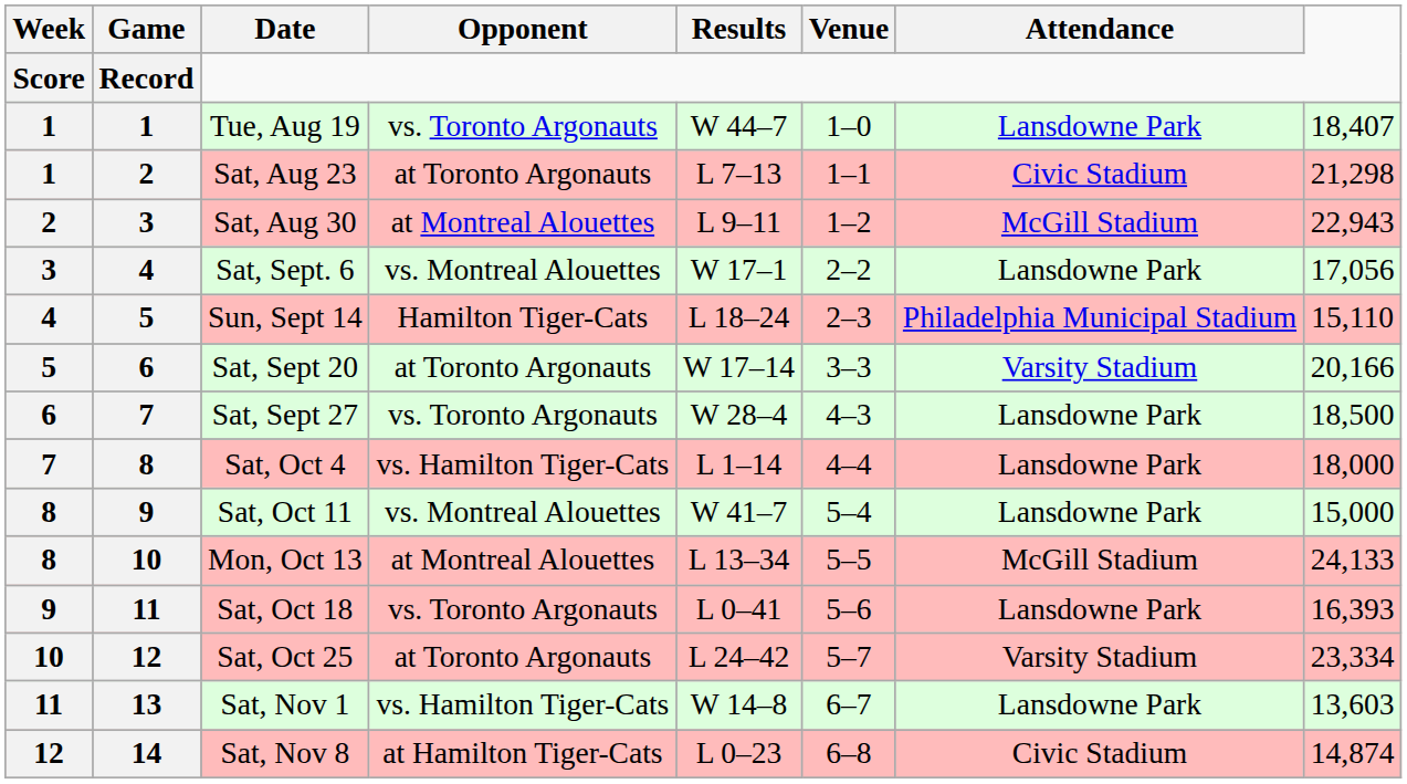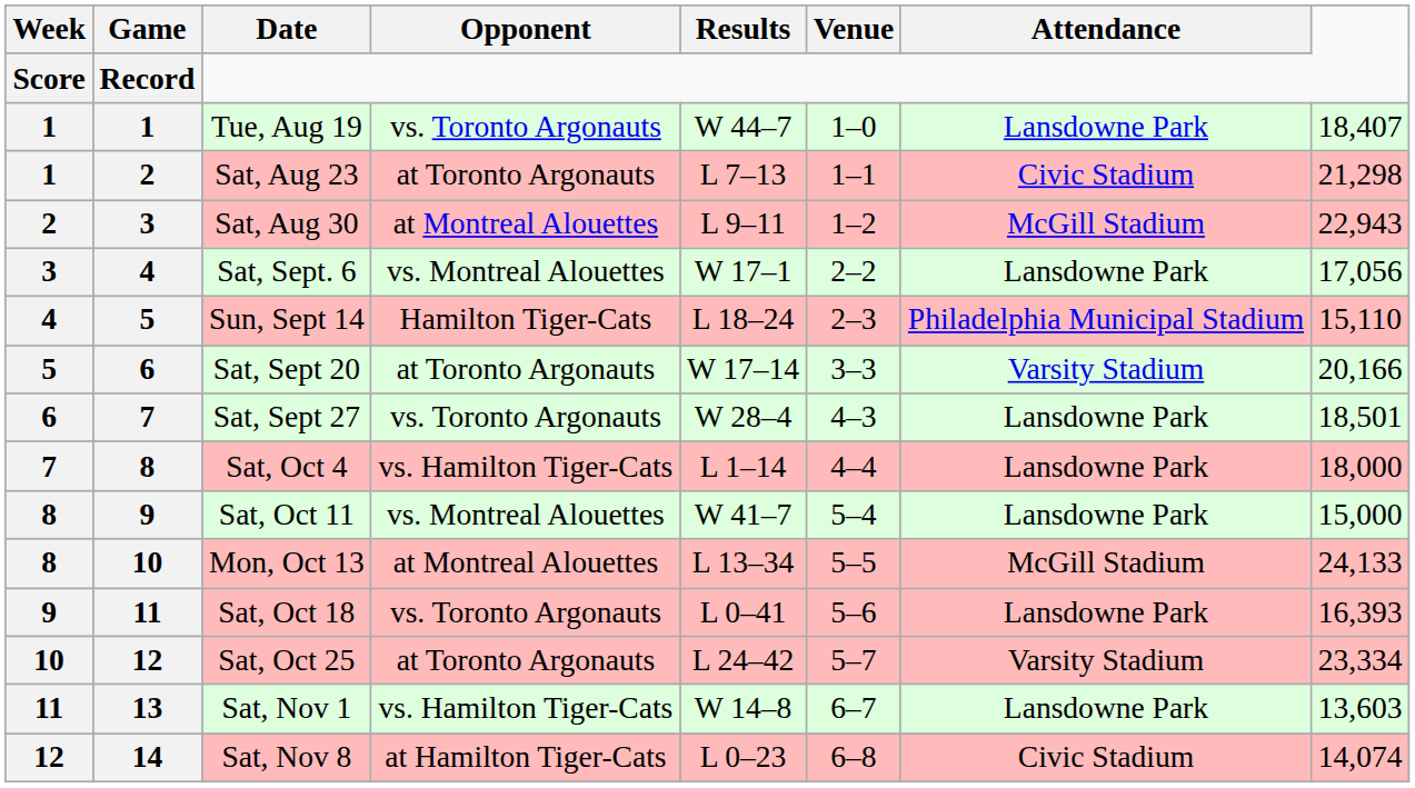Sat, Sept 27 | column 8: 18,500 -> 18,501
Sat, Nov 8 | column 8: 14,874 -> 14,074
